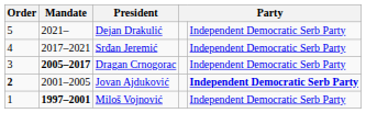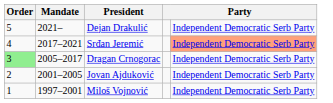Srđan Jeremić | column 5: no background -> lightsalmon background
Dragan Crnogorac | Order: no background -> lightgreen background
Dragan Crnogorac | Mandate: bold -> normal
Jovan Ajduković | Order: bold -> normal
Jovan Ajduković | column 5: bold -> normal
Miloš Vojnović | Mandate: bold -> normal
